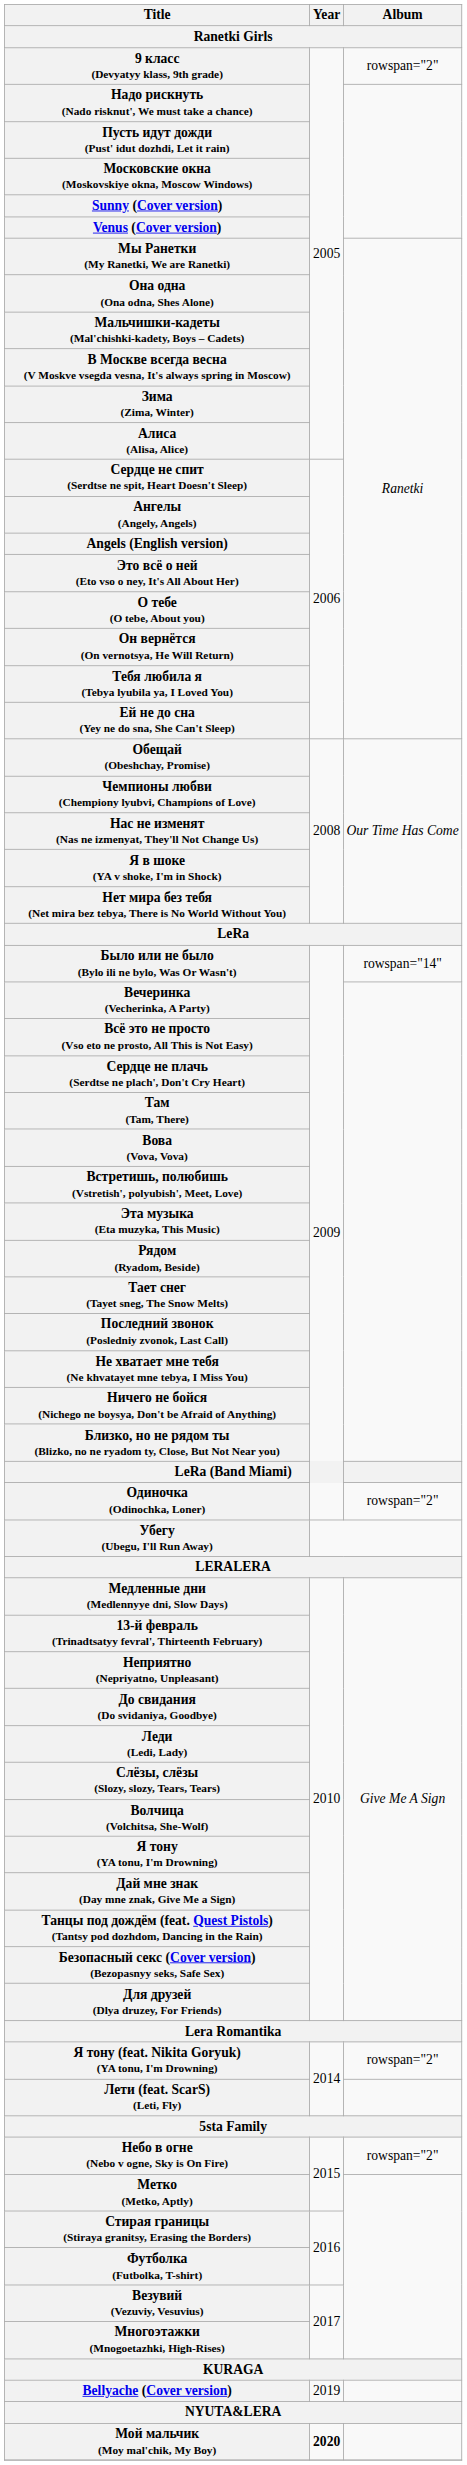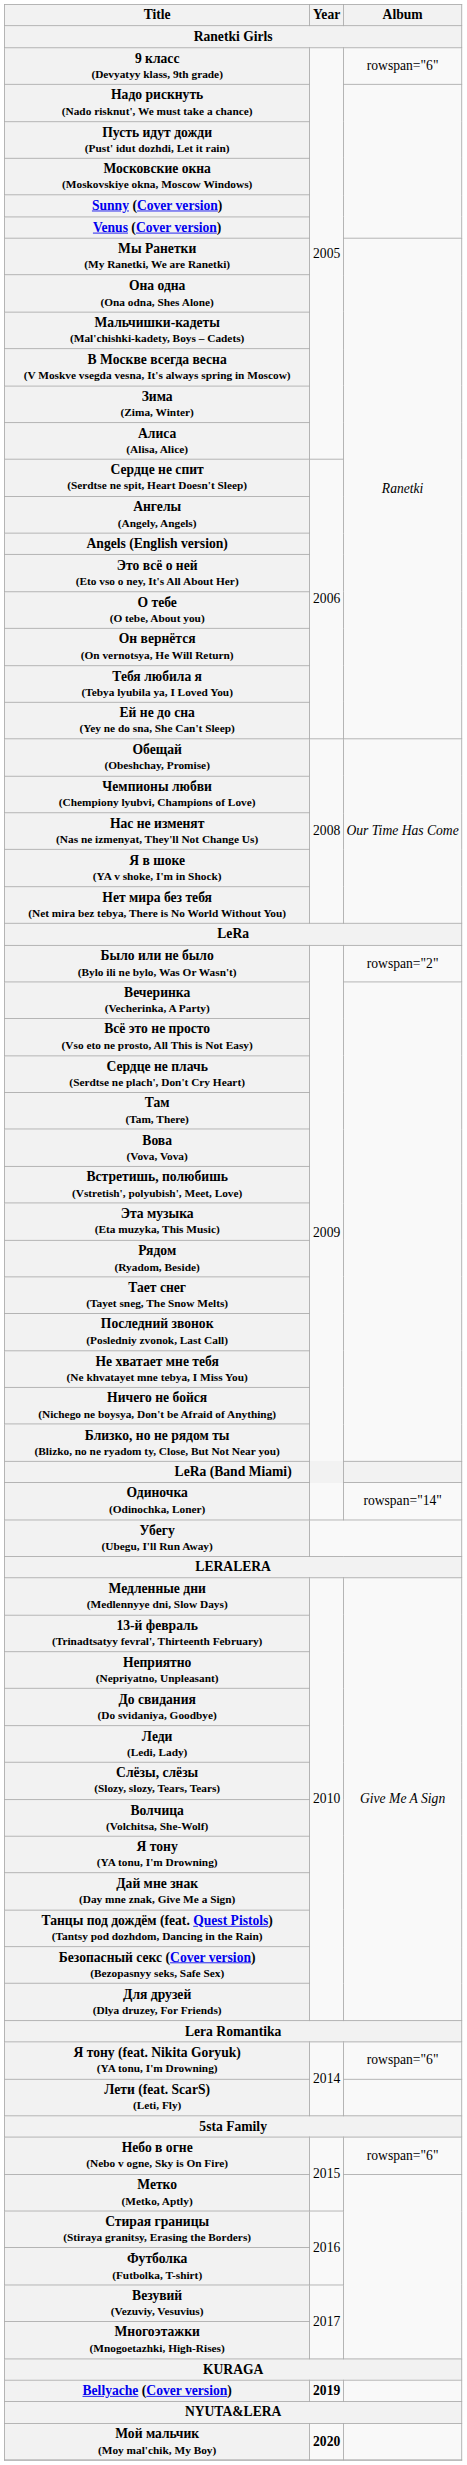9 класс (Devyatyy klass, 9th grade) | Album: rowspan="2" -> rowspan="6"
Было или не было (Bylo ili ne bylo, Was Or Wasn't) | Album: rowspan="14" -> rowspan="2"
Одиночка (Odinochka, Loner) | Album: rowspan="2" -> rowspan="14"
Я тону (feat. Nikita Goryuk) (YA tonu, I'm Drowning) | Album: rowspan="2" -> rowspan="6"
Небо в огне (Nebo v ogne, Sky is On Fire) | Album: rowspan="2" -> rowspan="6"
Bellyache (Cover version) | Year: normal -> bold
